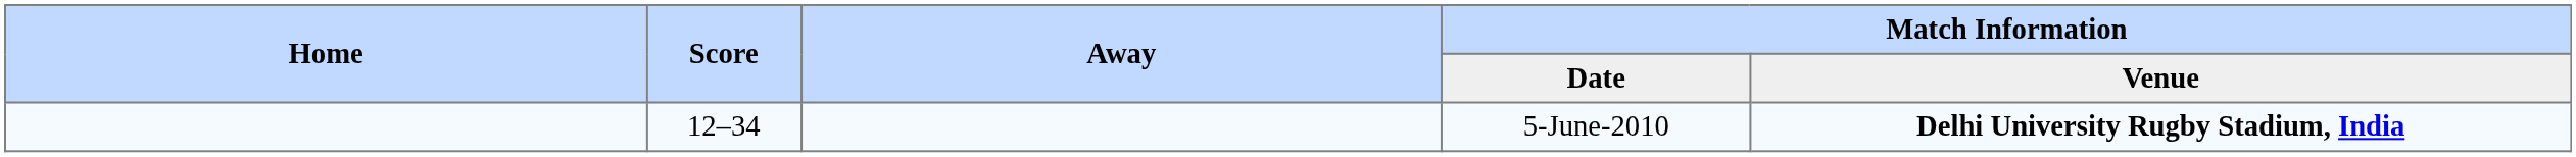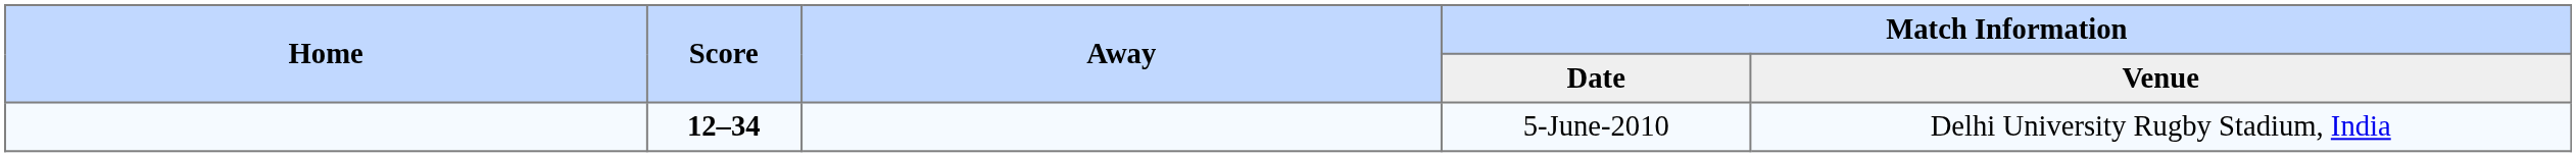5-June-2010 | Score: normal -> bold
5-June-2010 | Match Information / Venue: bold -> normal
